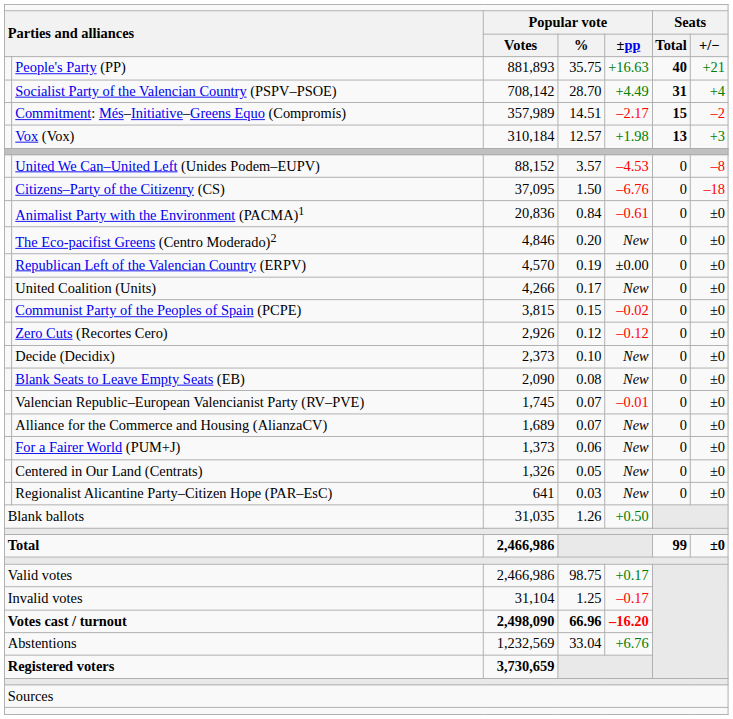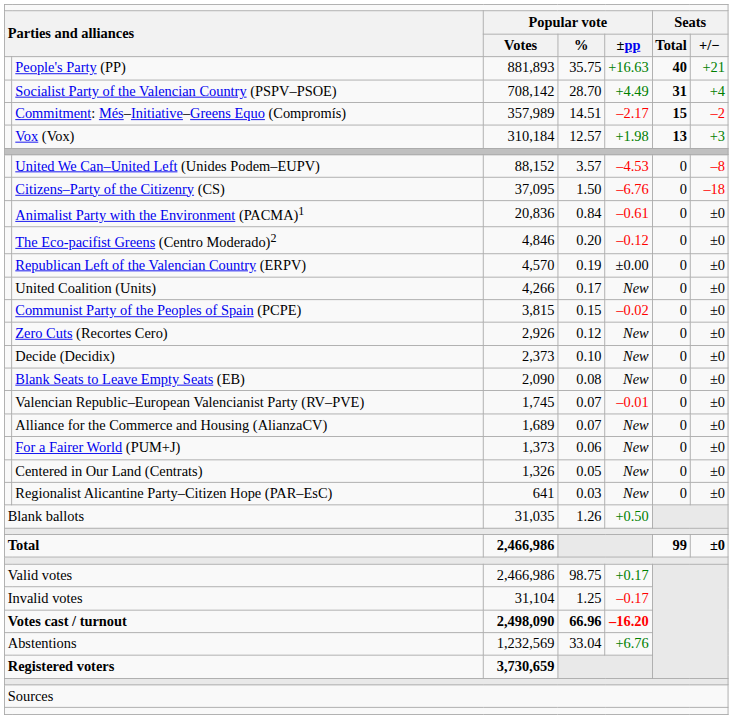The Eco-pacifist Greens (Centro Moderado)2 | column 5: New -> –0.12
Zero Cuts (Recortes Cero) | column 5: –0.12 -> New
